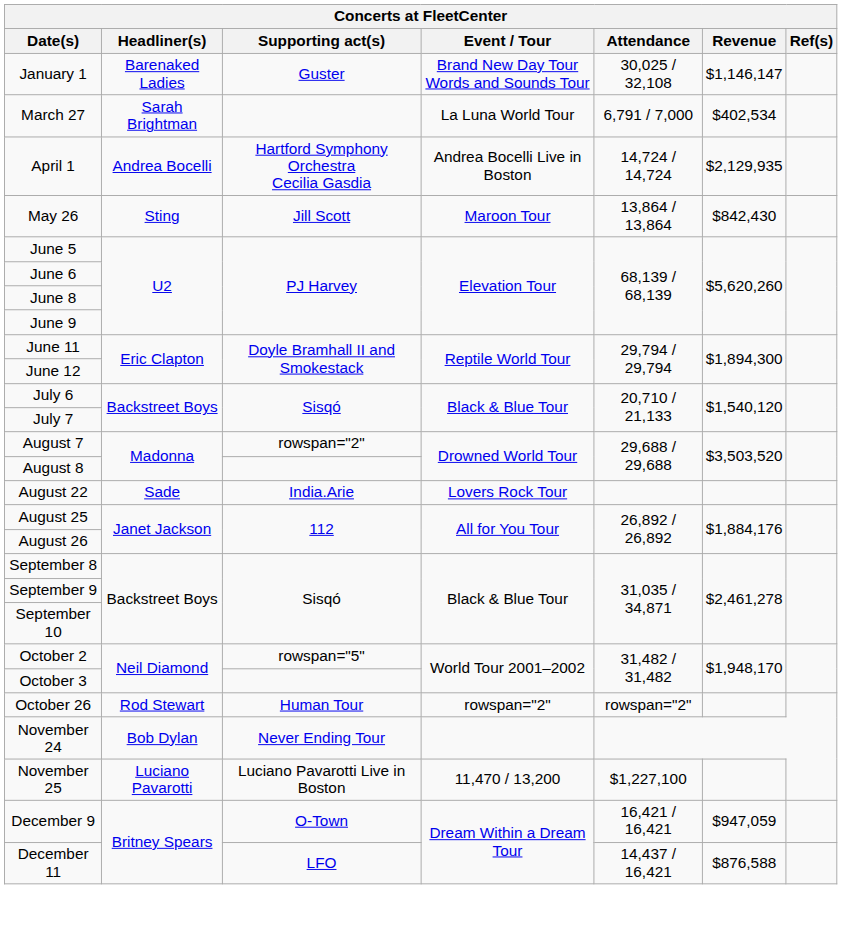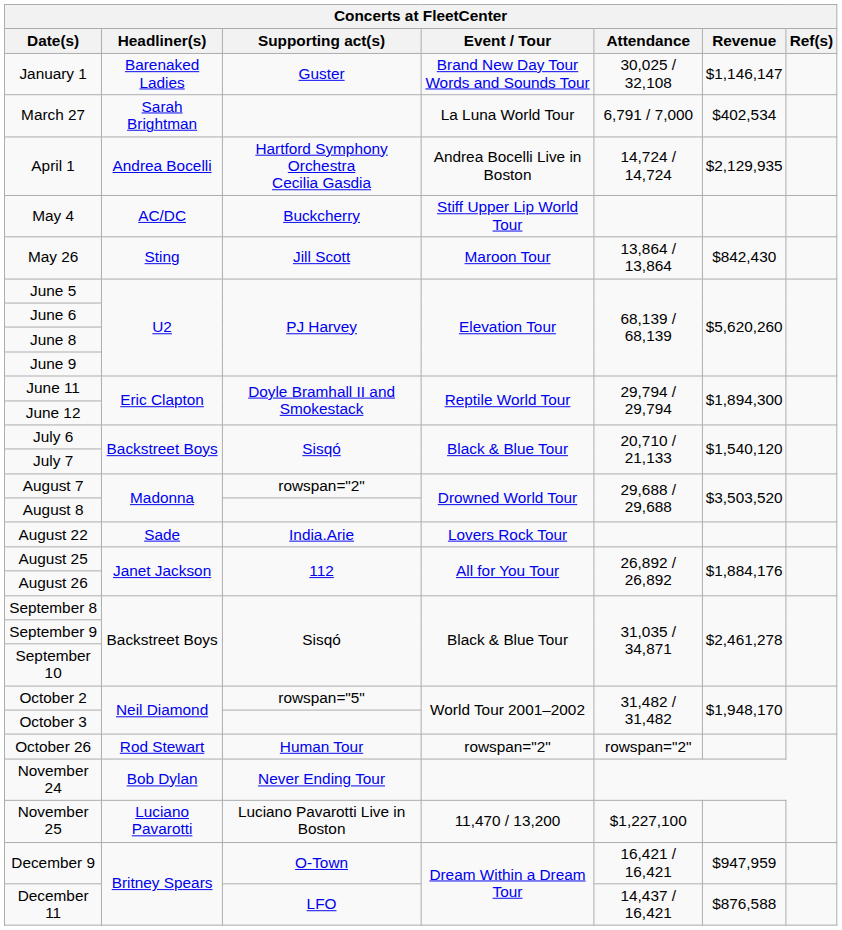+ row: May 4 | AC/DC | Buckcherry | Stiff Upper Lip World Tour
December 9 | Revenue: $947,059 -> $947,959
